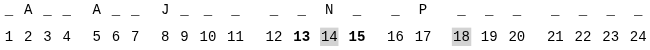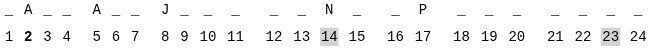1 | column 2: normal -> bold
1 | column 13: bold -> normal
1 | column 15: bold -> normal
1 | column 18: lightgrey background -> no background
1 | column 23: no background -> lightgrey background
